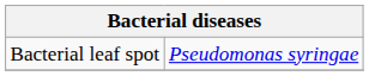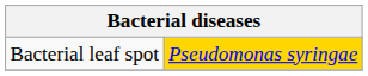Bacterial leaf spot | column 2: no background -> gold background
